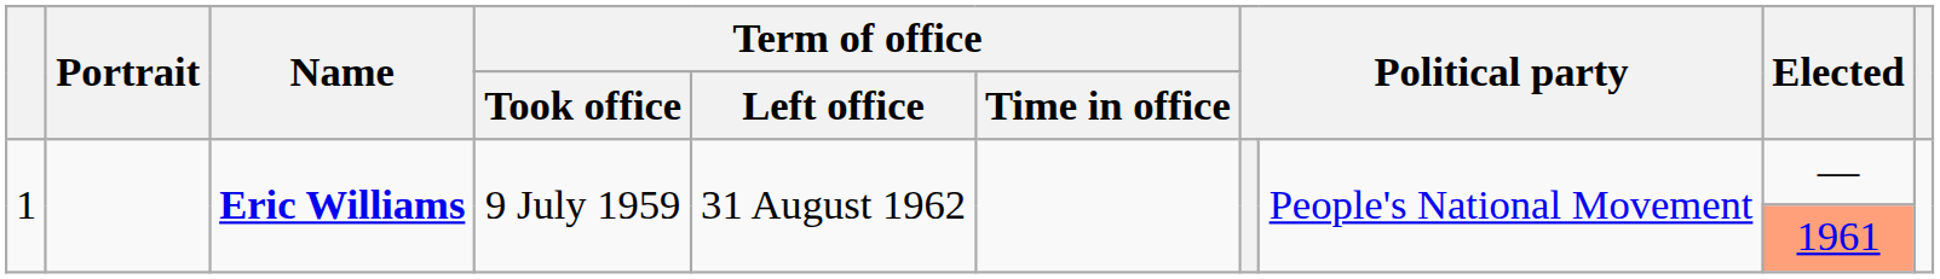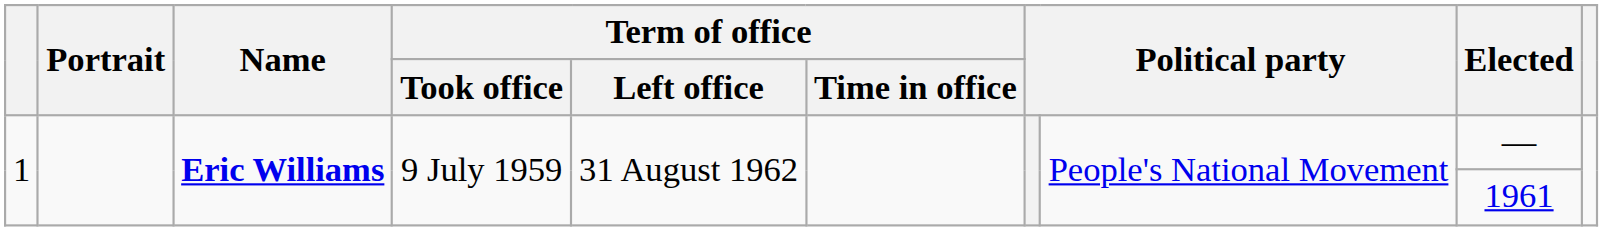row 4 | Elected: lightsalmon background -> no background
